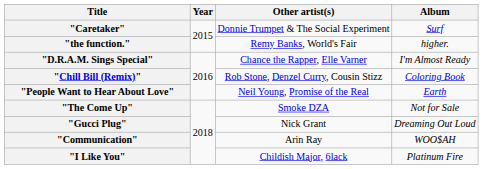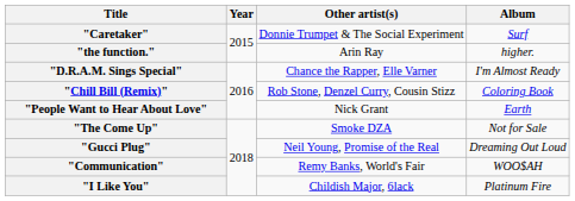"the function." | Other artist(s): Remy Banks, World's Fair -> Arin Ray
"People Want to Hear About Love" | Other artist(s): Neil Young, Promise of the Real -> Nick Grant
"Gucci Plug" | Other artist(s): Nick Grant -> Neil Young, Promise of the Real
"Communication" | Other artist(s): Arin Ray -> Remy Banks, World's Fair
